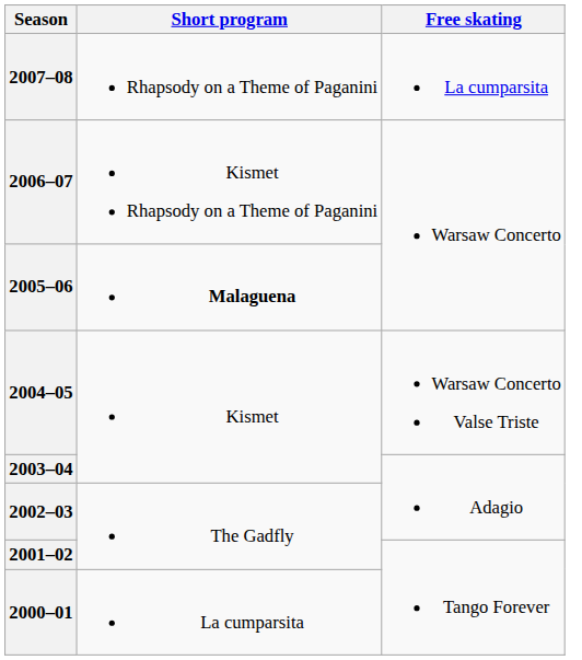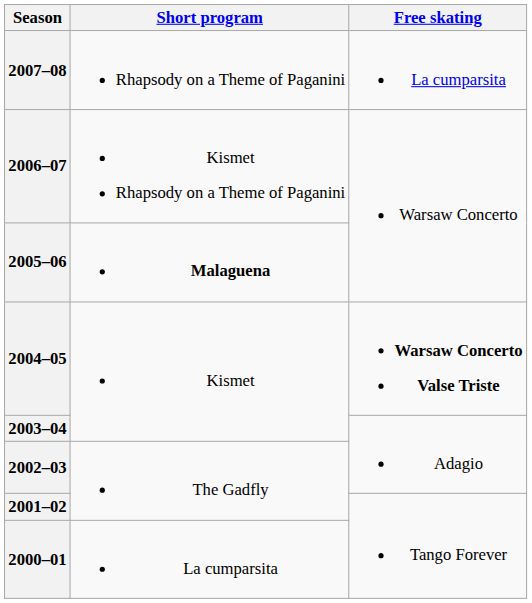2004–05 | Free skating: normal -> bold
